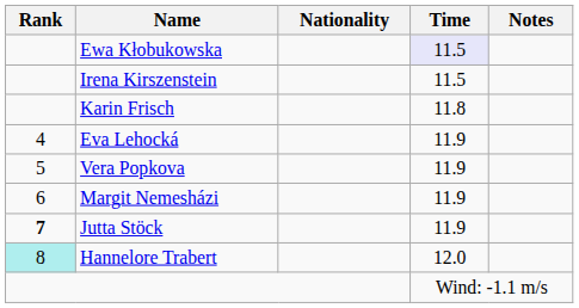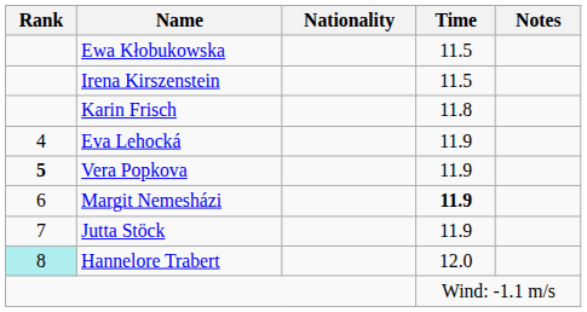Ewa Kłobukowska | Time: lavender background -> no background
Vera Popkova | Rank: normal -> bold
Margit Nemesházi | Time: normal -> bold
Jutta Stöck | Rank: bold -> normal
